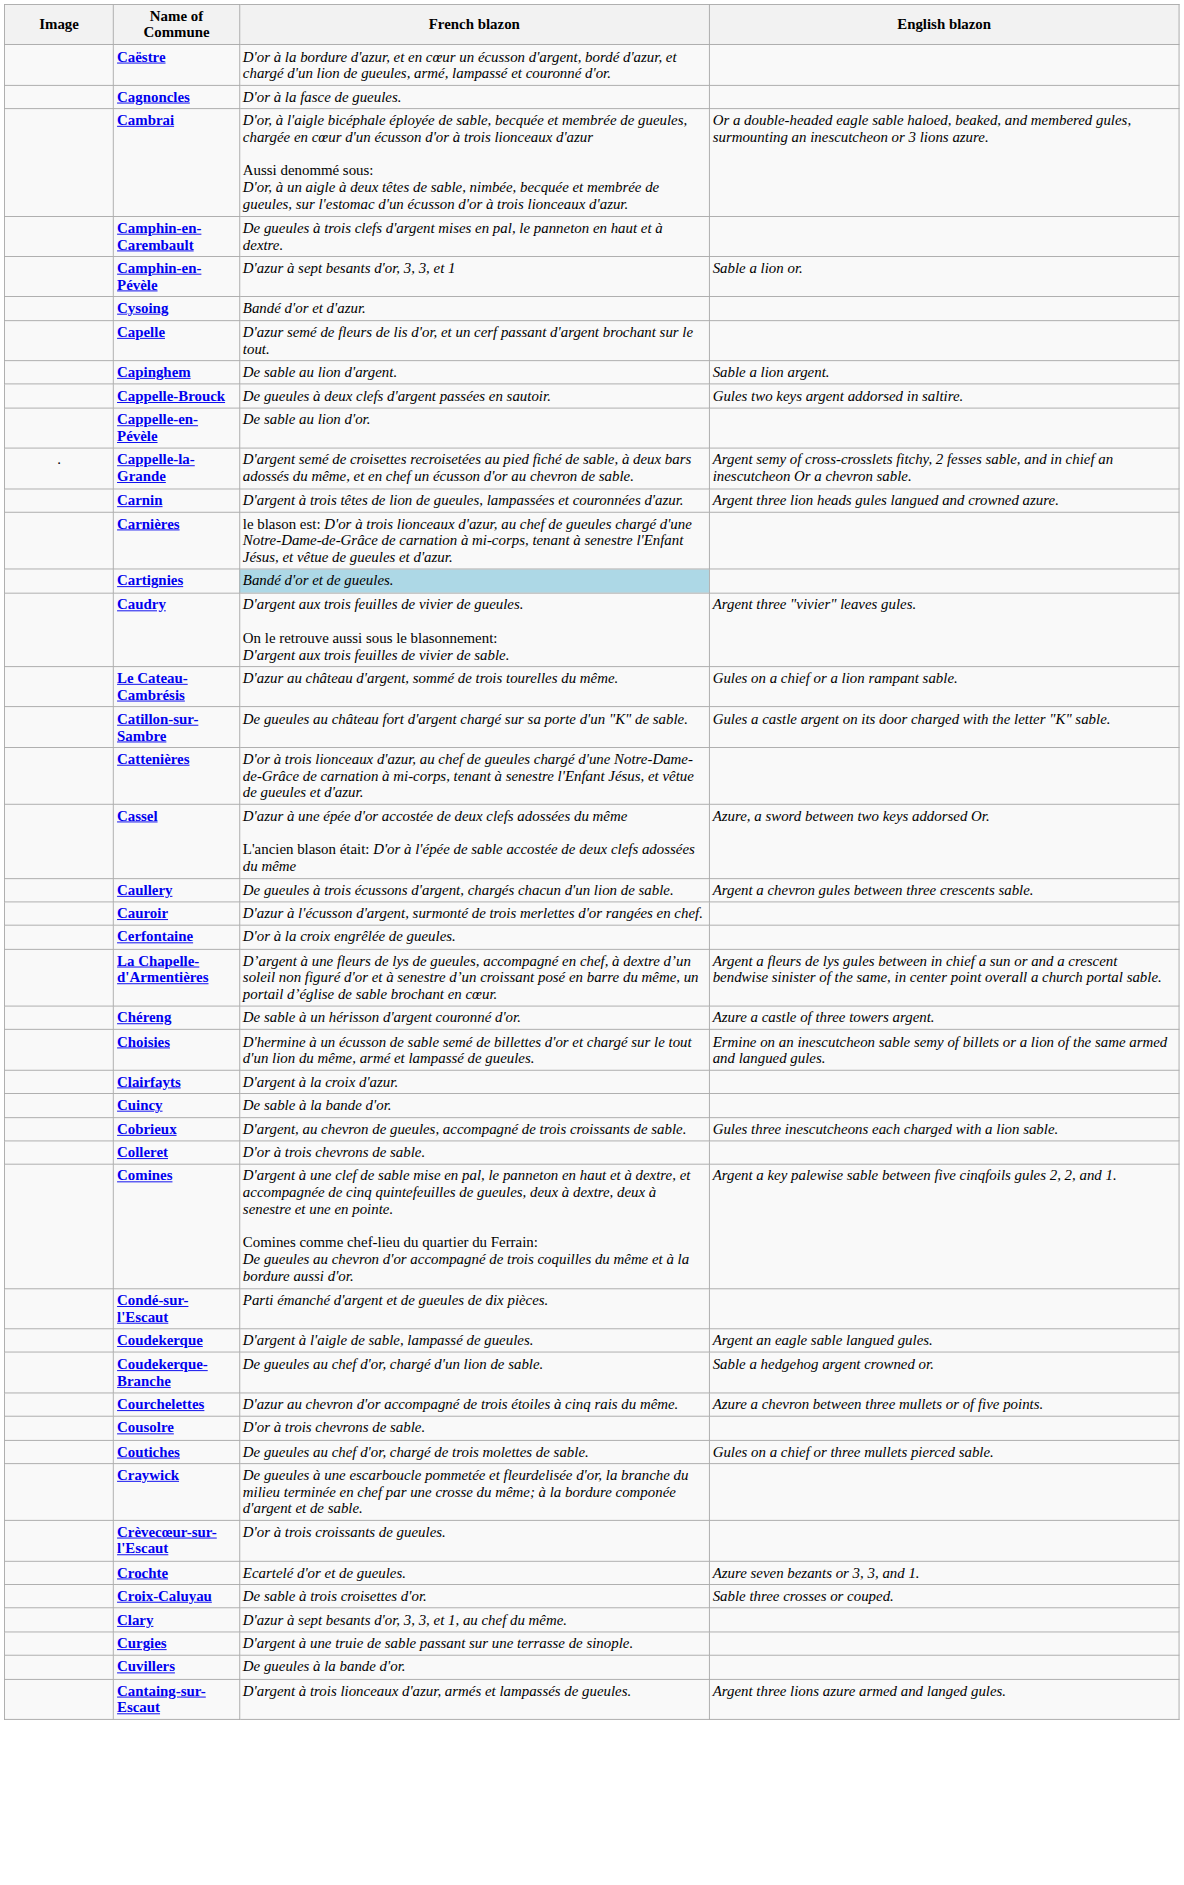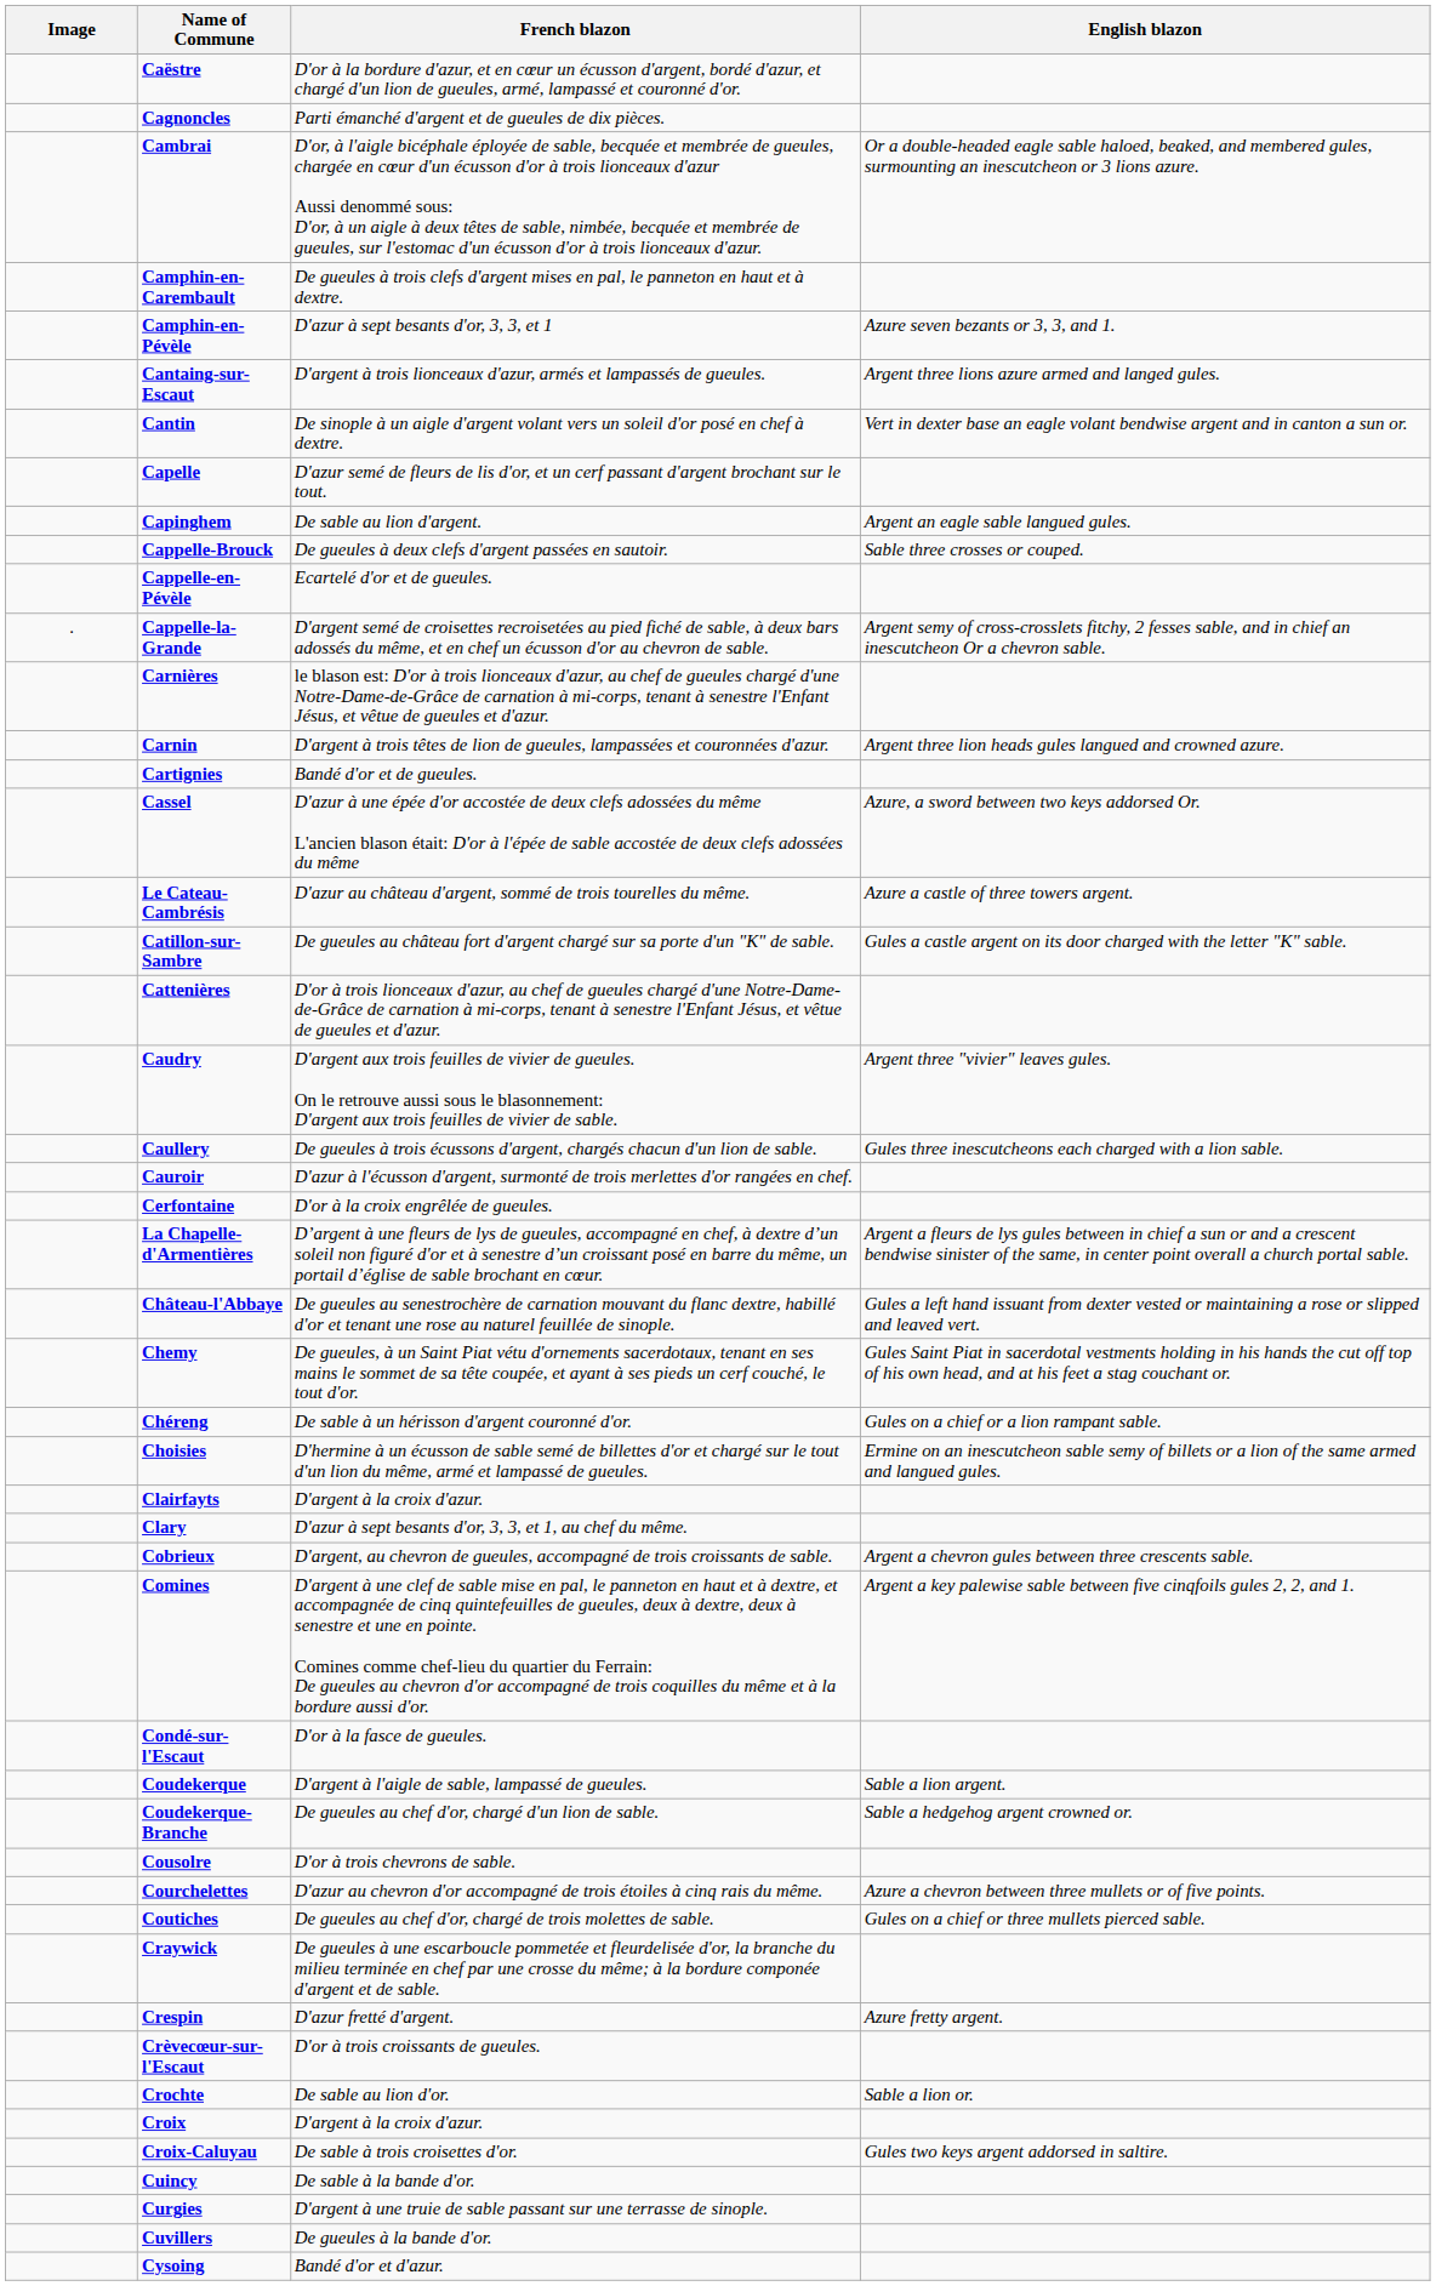Cagnoncles | French blazon: D'or à la fasce de gueules. -> Parti émanché d'argent et de gueules de dix pièces.
Camphin-en-Pévèle | English blazon: Sable a lion or. -> Azure seven bezants or 3, 3, and 1.
rows swapped: Cantaing-sur-Escaut <-> Cysoing
+ row: Cantin | De sinople à un aigle d'argent volant vers un soleil d'or posé en chef à dextre. | Vert in dexter base an eagle volant bendwise argent and in canton a sun or.
Capinghem | English blazon: Sable a lion argent. -> Argent an eagle sable langued gules.
Cappelle-Brouck | English blazon: Gules two keys argent addorsed in saltire. -> Sable three crosses or couped.
Cappelle-en-Pévèle | French blazon: De sable au lion d'or. -> Ecartelé d'or et de gueules.
rows swapped: Carnières <-> Carnin
Cartignies | French blazon: lightblue background -> no background
rows swapped: Cassel <-> Caudry
Le Cateau-Cambrésis | English blazon: Gules on a chief or a lion rampant sable. -> Azure a castle of three towers argent.
Caullery | English blazon: Argent a chevron gules between three crescents sable. -> Gules three inescutcheons each charged with a lion sable.
+ row: Château-l'Abbaye | De gueules au senestrochère de carnation mouvant du flanc dextre, habillé d'or et tenant une rose au naturel feuillée de sinople. | Gules a left hand issuant from dexter vested or maintaining a rose or slipped and leaved vert.
+ row: Chemy | De gueules, à un Saint Piat vétu d'ornements sacerdotaux, tenant en ses mains le sommet de sa tête coupée, et ayant à ses pieds un cerf couché, le tout d'or. | Gules Saint Piat in sacerdotal vestments holding in his hands the cut off top of his own head, and at his feet a stag couchant or.
Chéreng | English blazon: Azure a castle of three towers argent. -> Gules on a chief or a lion rampant sable.
rows swapped: Clary <-> Cuincy
Cobrieux | English blazon: Gules three inescutcheons each charged with a lion sable. -> Argent a chevron gules between three crescents sable.
- row: Colleret | D'or à trois chevrons de sable.
Condé-sur-l'Escaut | French blazon: Parti émanché d'argent et de gueules de dix pièces. -> D'or à la fasce de gueules.
Coudekerque | English blazon: Argent an eagle sable langued gules. -> Sable a lion argent.
rows swapped: Courchelettes <-> Cousolre
+ row: Crespin | D'azur fretté d'argent. | Azure fretty argent.
Crochte | French blazon: Ecartelé d'or et de gueules. -> De sable au lion d'or.
Crochte | English blazon: Azure seven bezants or 3, 3, and 1. -> Sable a lion or.
+ row: Croix | D'argent à la croix d'azur.
Croix-Caluyau | English blazon: Sable three crosses or couped. -> Gules two keys argent addorsed in saltire.
